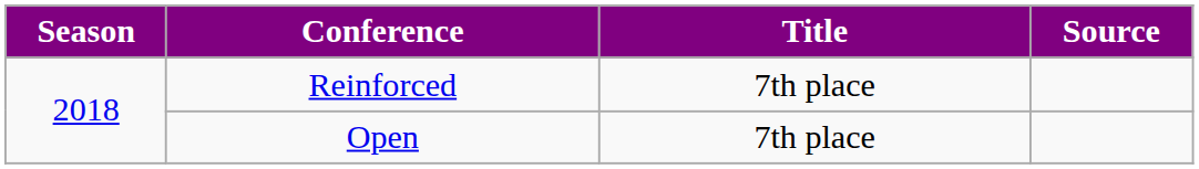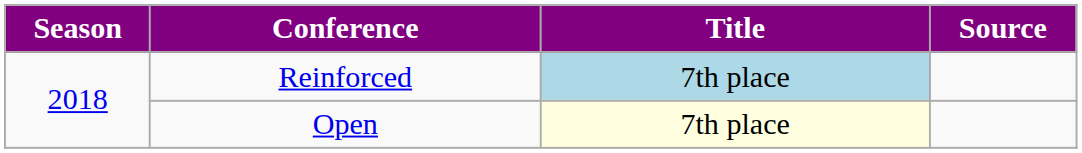Reinforced | Title: no background -> lightblue background
Open | Title: no background -> lightyellow background
